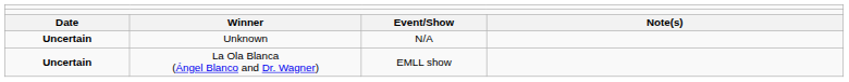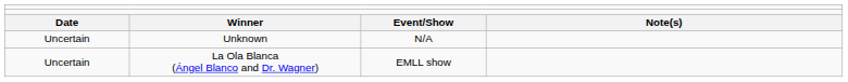Unknown | column 1: bold -> normal
La Ola Blanca (Ángel Blanco and Dr. Wagner) | column 1: bold -> normal
